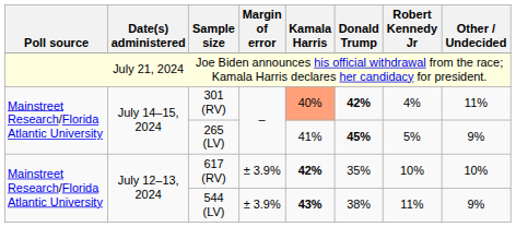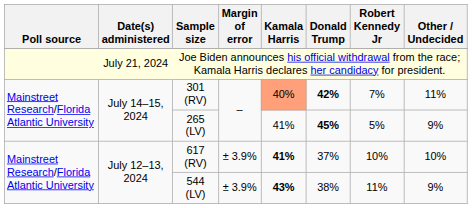301 (RV) | Robert Kennedy Jr: 4% -> 7%
617 (RV) | Kamala Harris: 42% -> 41%
617 (RV) | Donald Trump: 35% -> 37%
